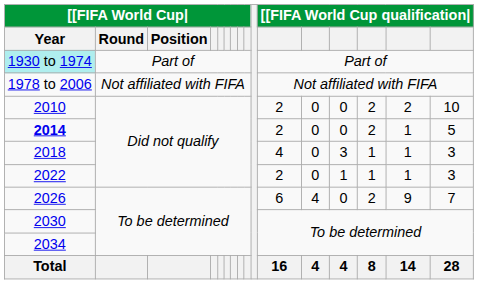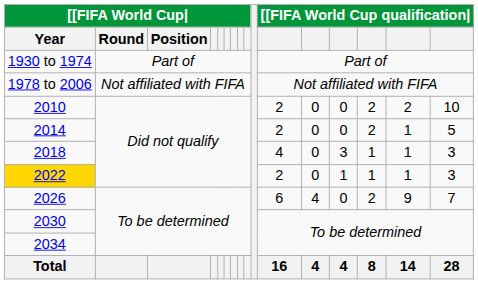1930 to 1974 | [[FIFA World Cup| / Year: paleturquoise background -> no background
2014 | [[FIFA World Cup| / Year: bold -> normal
2022 | [[FIFA World Cup| / Year: no background -> gold background
